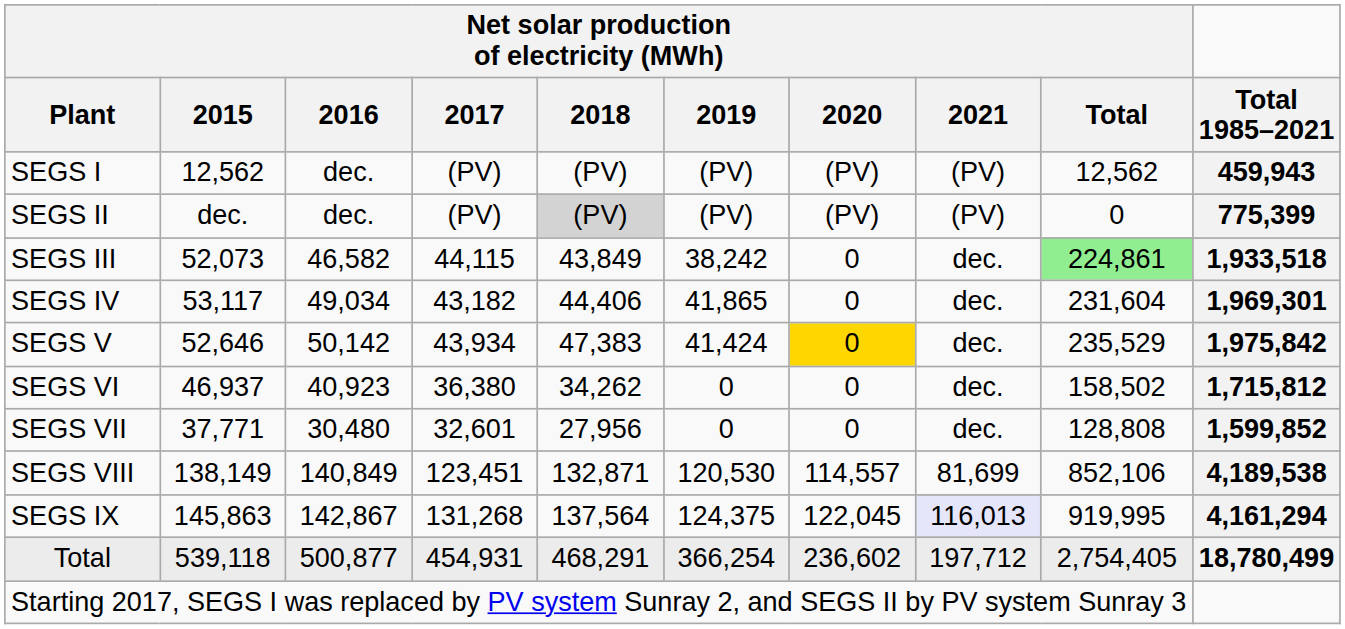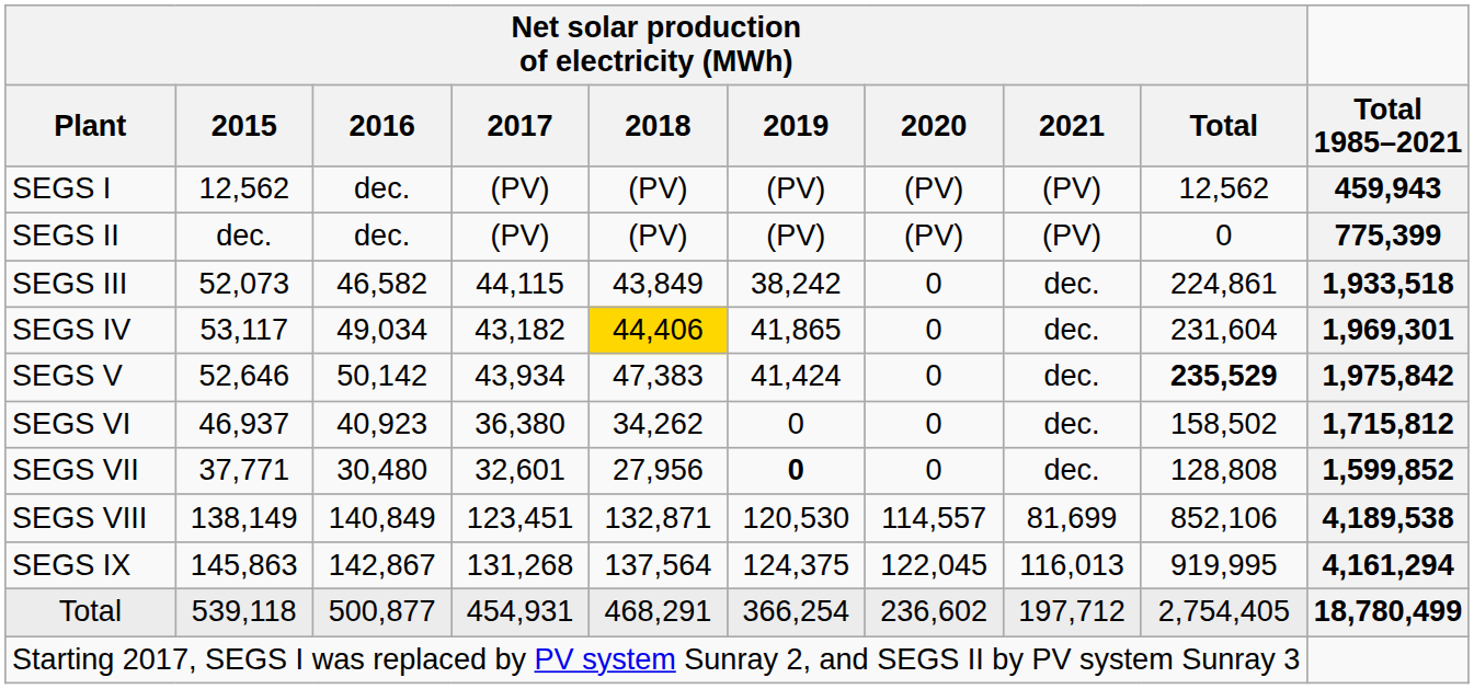SEGS II | Net solar production of electricity (MWh) / 2018: lightgrey background -> no background
SEGS III | Net solar production of electricity (MWh) / Total: lightgreen background -> no background
SEGS IV | Net solar production of electricity (MWh) / 2018: no background -> gold background
SEGS V | Net solar production of electricity (MWh) / 2020: gold background -> no background
SEGS V | Net solar production of electricity (MWh) / Total: normal -> bold
SEGS VII | Net solar production of electricity (MWh) / 2019: normal -> bold
SEGS IX | Net solar production of electricity (MWh) / 2021: lavender background -> no background
